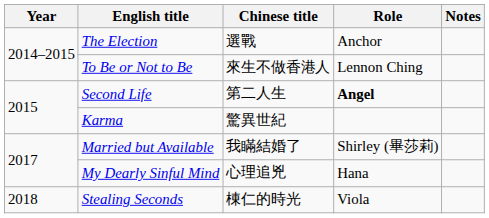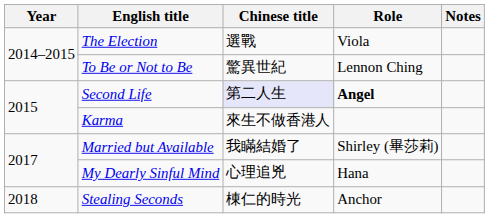The Election | Role: Anchor -> Viola
To Be or Not to Be | Chinese title: 來生不做香港人 -> 驚異世紀
Second Life | Chinese title: no background -> lavender background
Karma | Chinese title: 驚異世紀 -> 來生不做香港人
Stealing Seconds | Role: Viola -> Anchor
